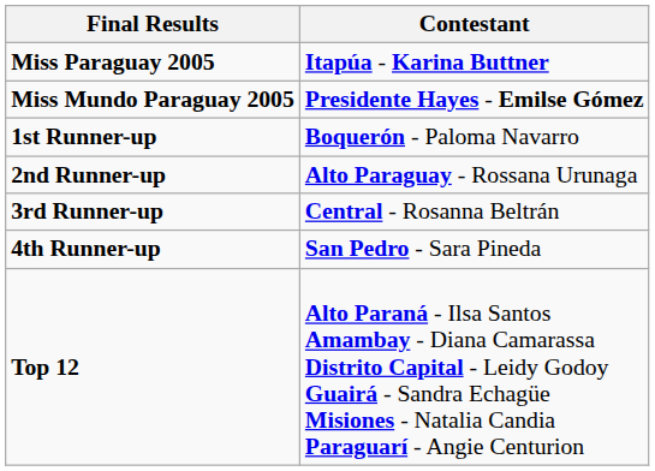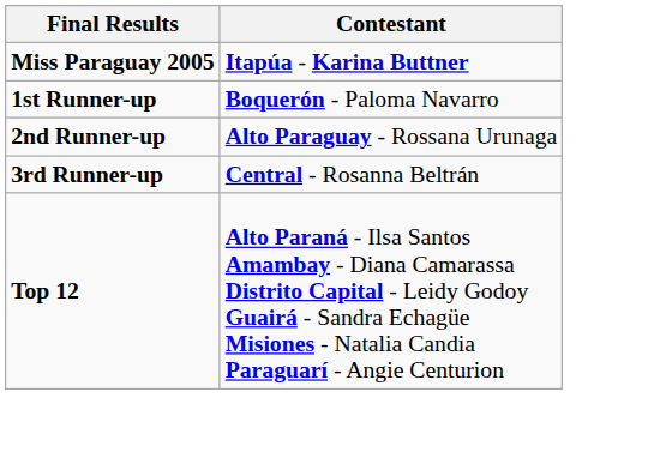- row: Miss Mundo Paraguay 2005 | Presidente Hayes - Emilse Gómez
- row: 4th Runner-up | San Pedro - Sara Pineda
